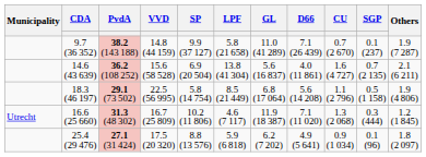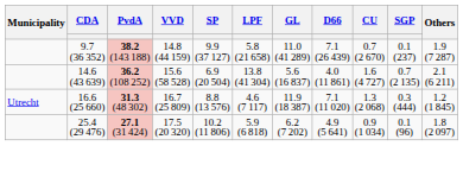- row: 18.3 (46 197) | 29.1 (73 502) | 22.5 (56 995) | 5.8 (14 754) | 8.5 (21 449) | 6.8 (17 064) | 5.6 (14 208) | 1.1 (2 796) | 0.5 (1 158) | 1.9 (4 806)
16.6 (25 660) | SP: 10.2 (11 806) -> 8.8 (13 576)
25.4 (29 476) | SP: 8.8 (13 576) -> 10.2 (11 806)
